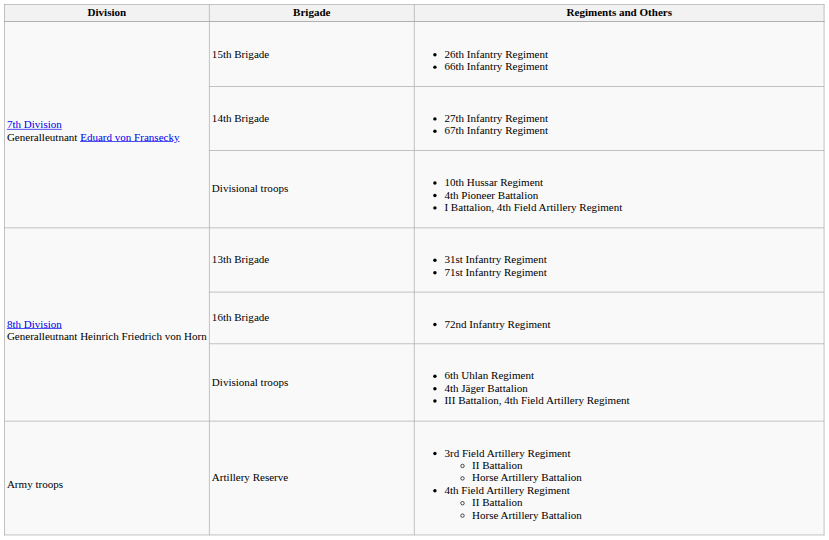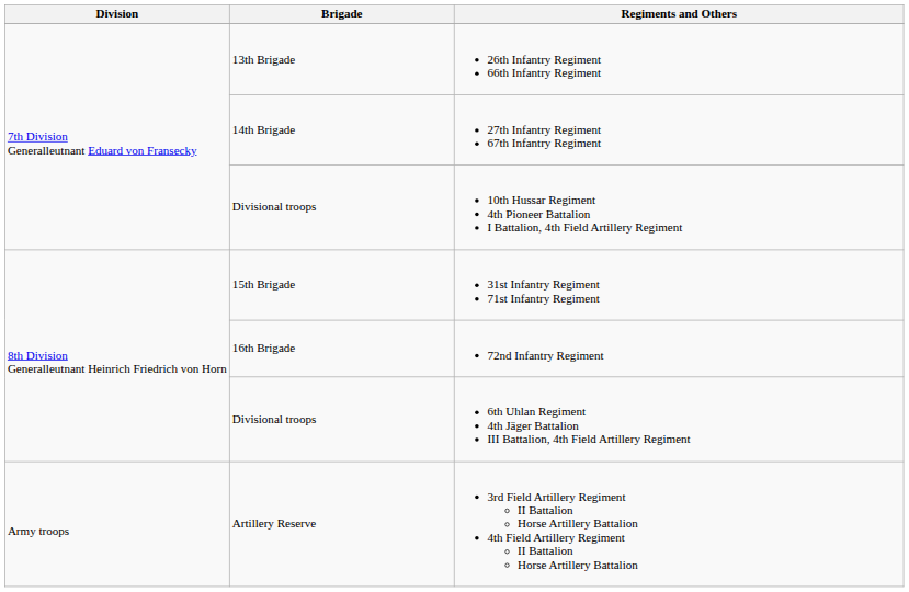26th Infantry Regiment 66th Infantry Regiment | Brigade: 15th Brigade -> 13th Brigade
31st Infantry Regiment 71st Infantry Regiment | Brigade: 13th Brigade -> 15th Brigade
